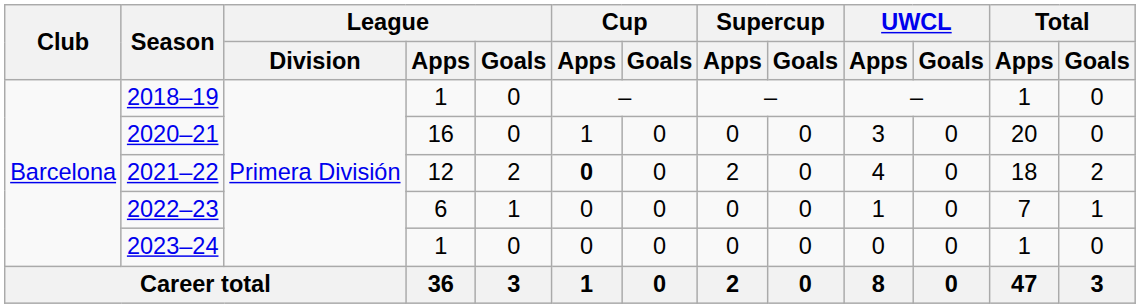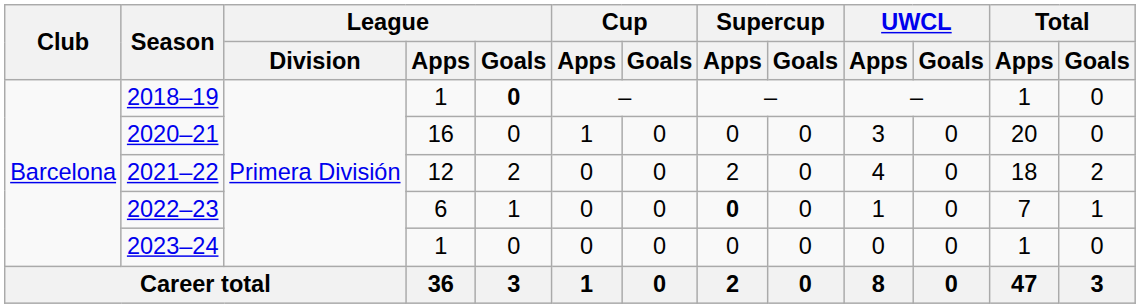2018–19 | League / Goals: normal -> bold
2021–22 | Cup / Apps: bold -> normal
2022–23 | Supercup / Apps: normal -> bold
